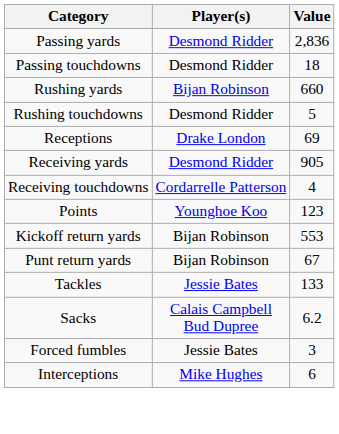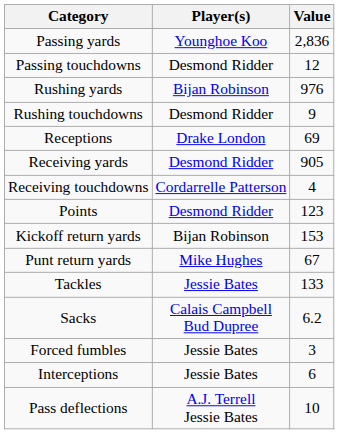Passing yards | Player(s): Desmond Ridder -> Younghoe Koo
Passing touchdowns | Value: 18 -> 12
Rushing yards | Value: 660 -> 976
Rushing touchdowns | Value: 5 -> 9
Points | Player(s): Younghoe Koo -> Desmond Ridder
Kickoff return yards | Value: 553 -> 153
Punt return yards | Player(s): Bijan Robinson -> Mike Hughes
Interceptions | Player(s): Mike Hughes -> Jessie Bates
+ row: Pass deflections | A.J. Terrell Jessie Bates | 10
